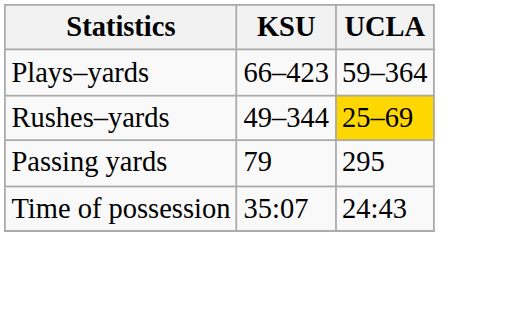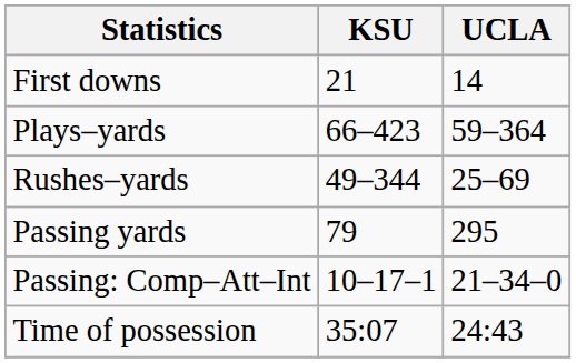+ row: First downs | 21 | 14
Rushes–yards | UCLA: gold background -> no background
+ row: Passing: Comp–Att–Int | 10–17–1 | 21–34–0
